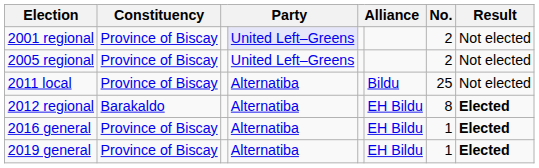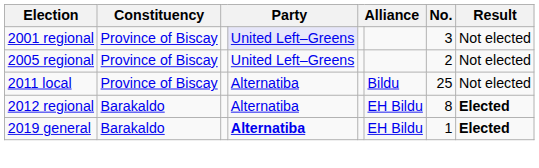2001 regional | No.: 2 -> 3
- row: 2016 general | Province of Biscay | Alternatiba | EH Bildu | 1 | Elected
2019 general | Constituency: Province of Biscay -> Barakaldo
2019 general | column 4: normal -> bold
